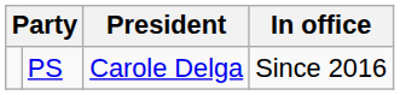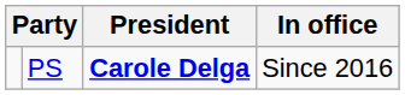PS | President: normal -> bold
